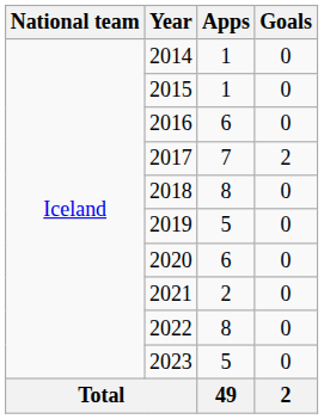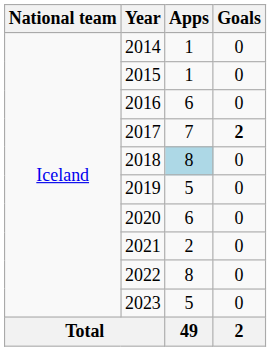2017 | Goals: normal -> bold
2018 | Apps: no background -> lightblue background
